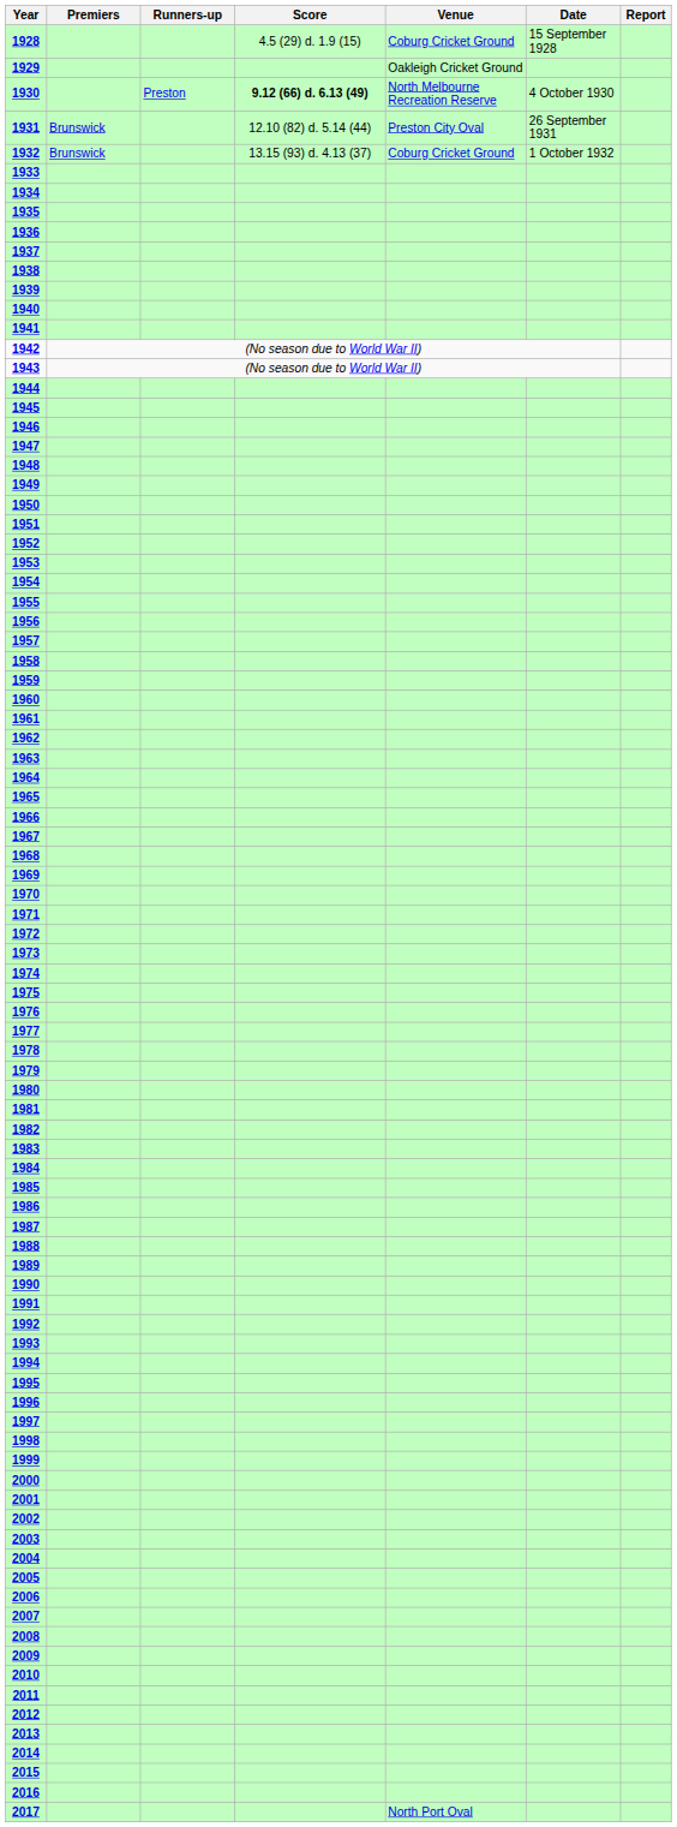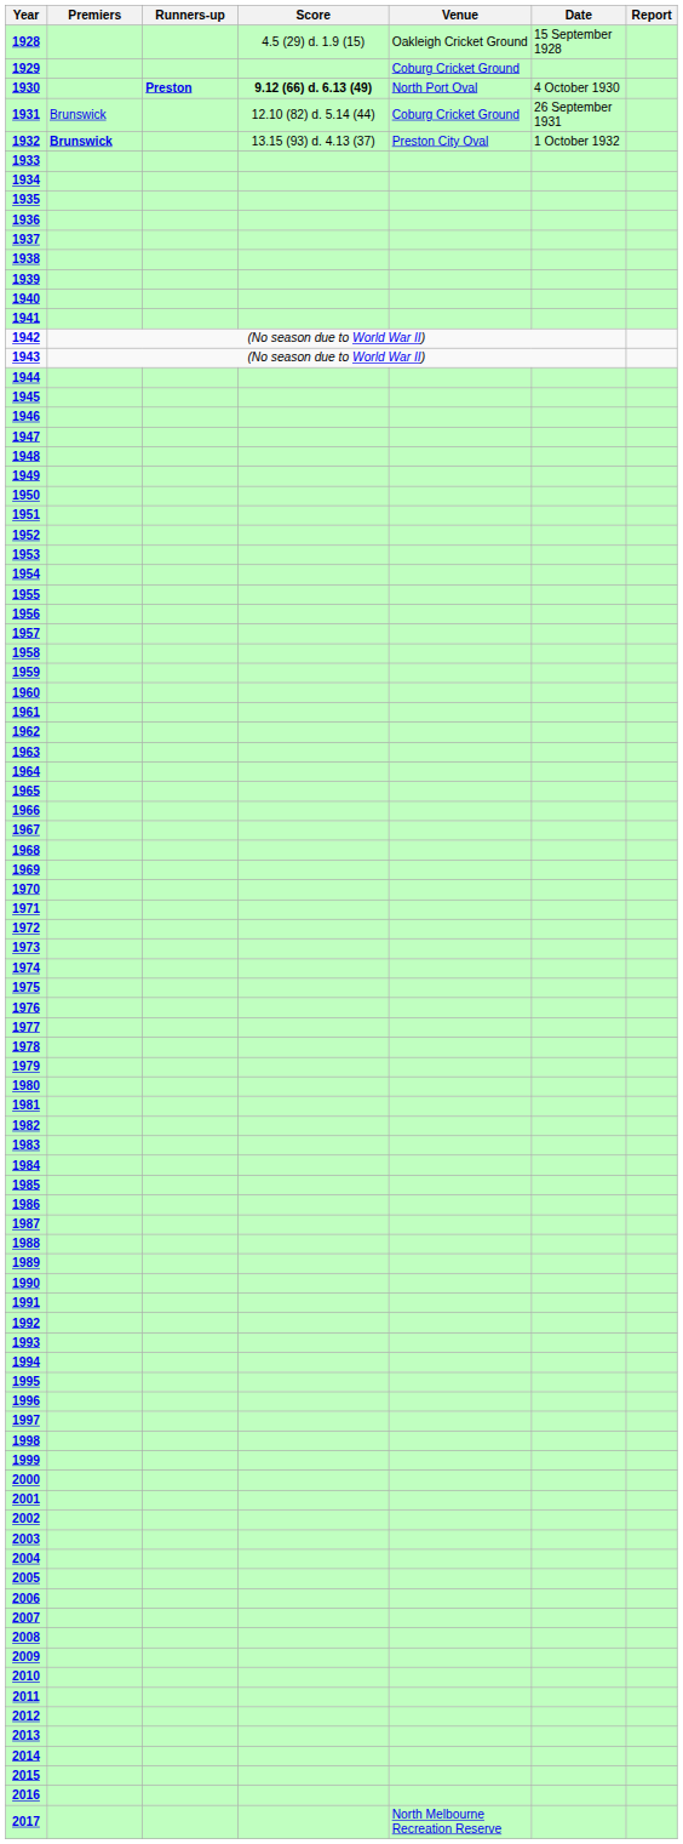1928 | Venue: Coburg Cricket Ground -> Oakleigh Cricket Ground
1929 | Venue: Oakleigh Cricket Ground -> Coburg Cricket Ground
1930 | Runners-up: normal -> bold
1930 | Venue: North Melbourne Recreation Reserve -> North Port Oval
1931 | Venue: Preston City Oval -> Coburg Cricket Ground
1932 | Premiers: normal -> bold
1932 | Venue: Coburg Cricket Ground -> Preston City Oval
2017 | Venue: North Port Oval -> North Melbourne Recreation Reserve
